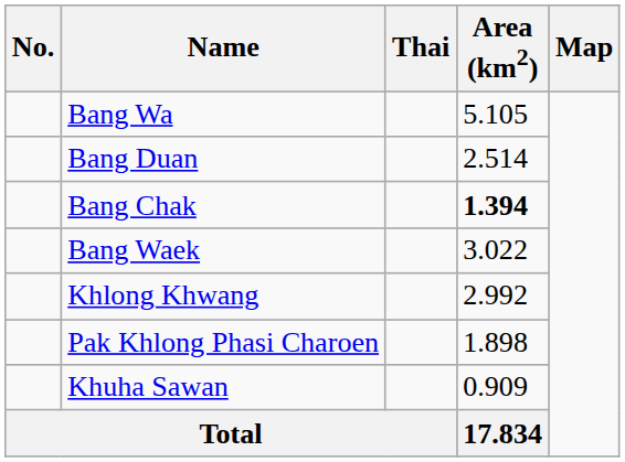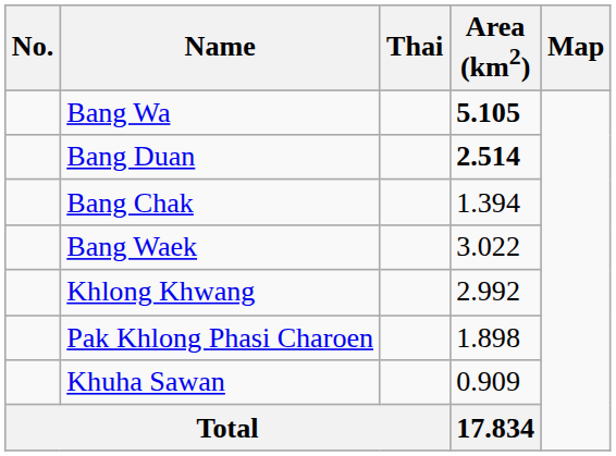Bang Wa | Area (km2): normal -> bold
Bang Duan | Area (km2): normal -> bold
Bang Chak | Area (km2): bold -> normal
